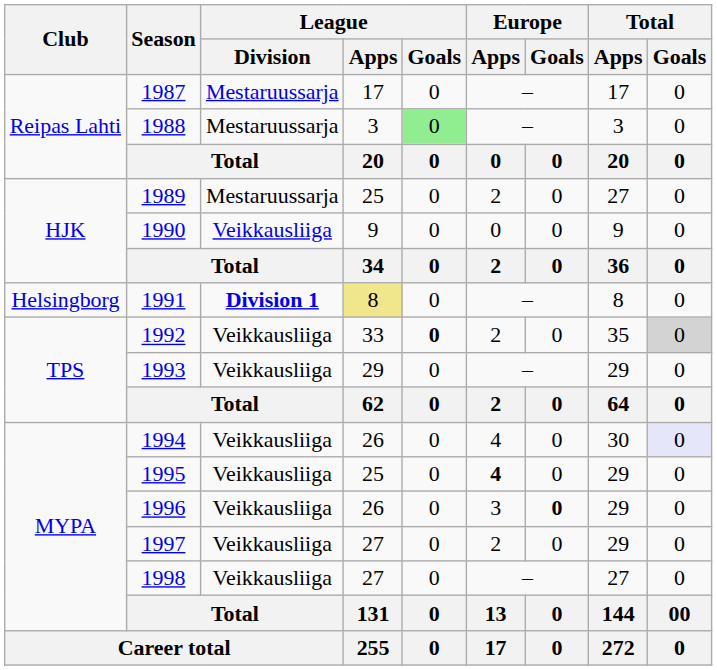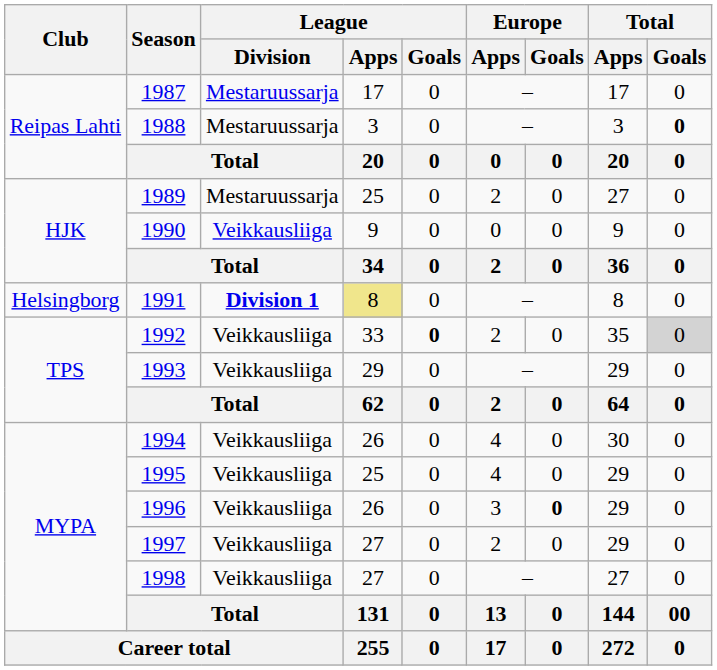1988 | League / Goals: lightgreen background -> no background
1988 | Total / Goals: normal -> bold
1994 | Total / Goals: lavender background -> no background
1995 | Europe / Apps: bold -> normal
